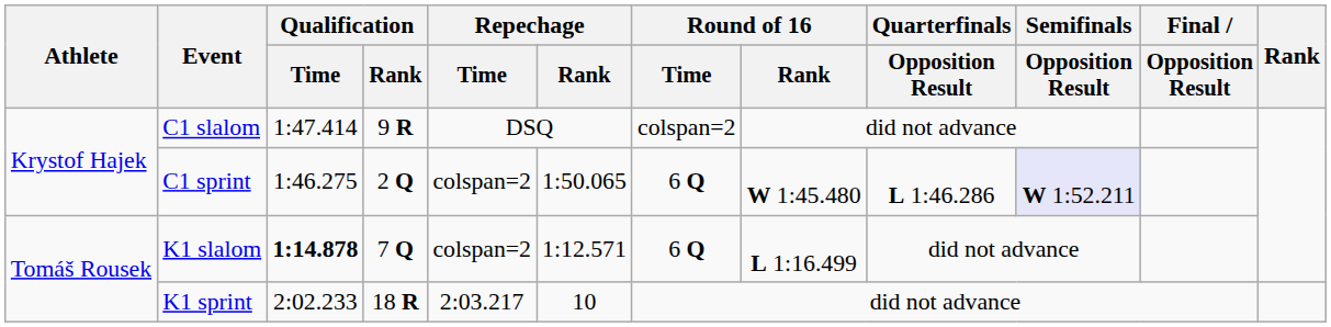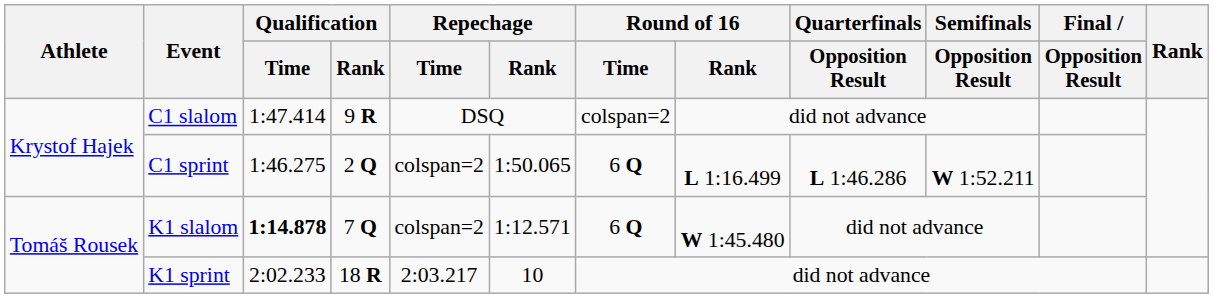C1 sprint | Round of 16 / Rank: W 1:45.480 -> L 1:16.499
C1 sprint | Semifinals / Opposition Result: lavender background -> no background
K1 slalom | Round of 16 / Rank: L 1:16.499 -> W 1:45.480
